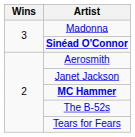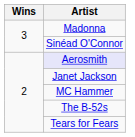Sinéad O'Connor | Artist: bold -> normal
Aerosmith | Artist: no background -> lavender background
MC Hammer | Artist: bold -> normal
